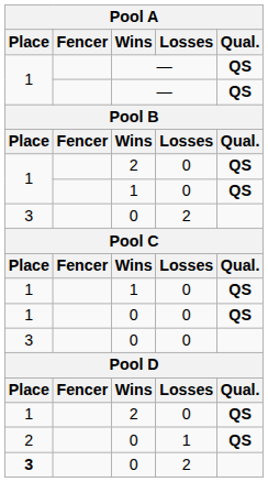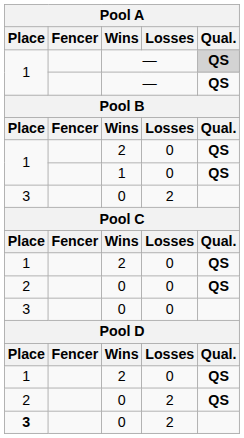row 3 | Qual.: no background -> lightgrey background
row 12 | Wins: 1 -> 2
row 13 | Place: 1 -> 2
row 18 | Losses: 1 -> 2
